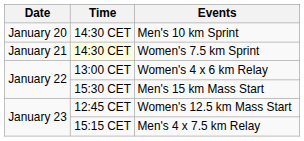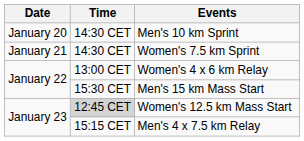Women's 7.5 km Sprint | Time: lightyellow background -> no background
Women's 12.5 km Mass Start | Time: no background -> lightgrey background
